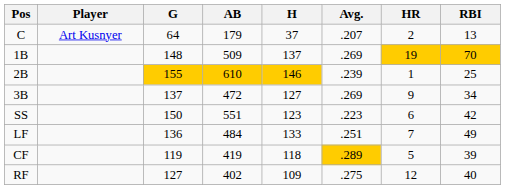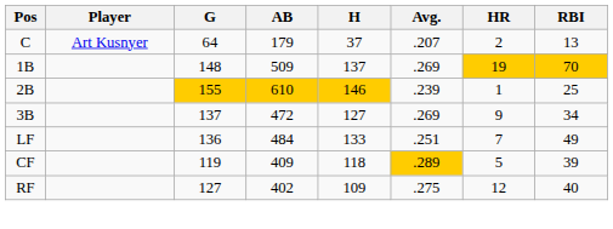- row: SS | 150 | 551 | 123 | .223 | 6 | 42
CF | AB: 419 -> 409
